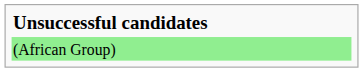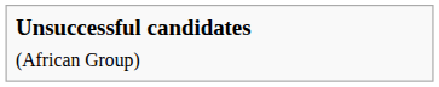row 2 | column 1: lightgreen background -> no background
